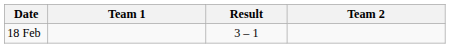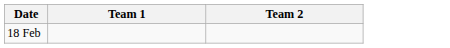- column: Result | 3 – 1
